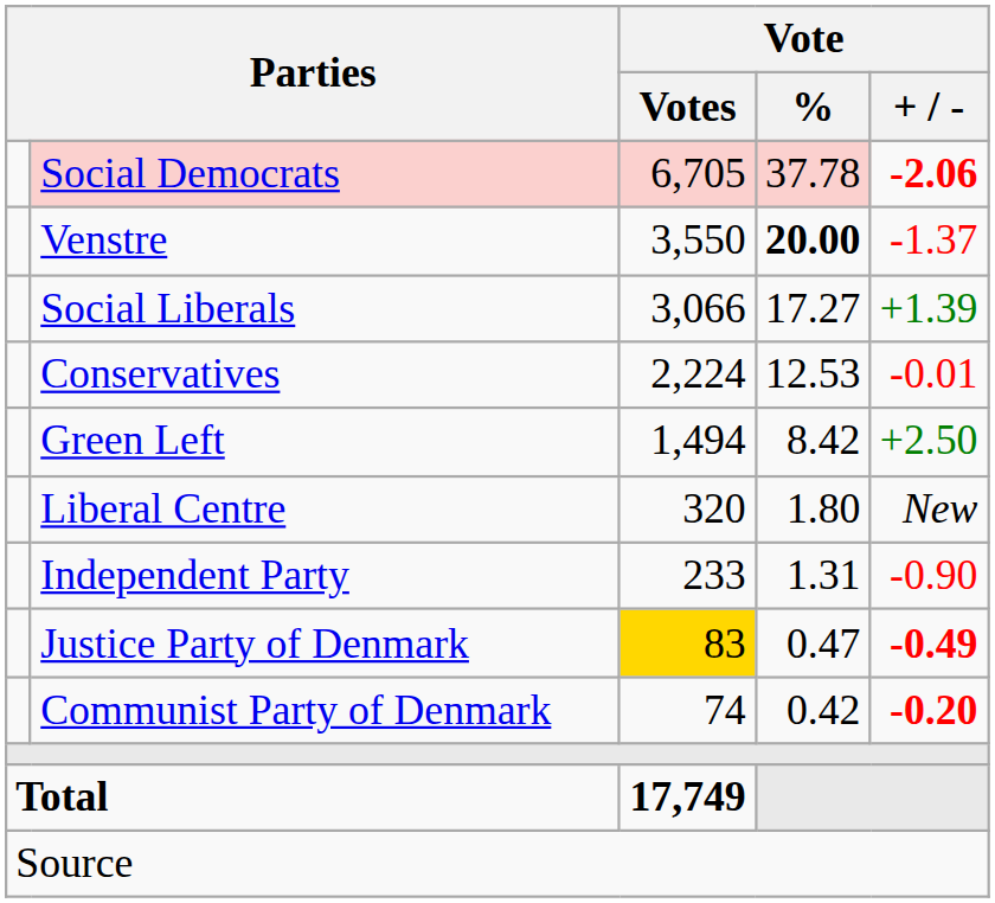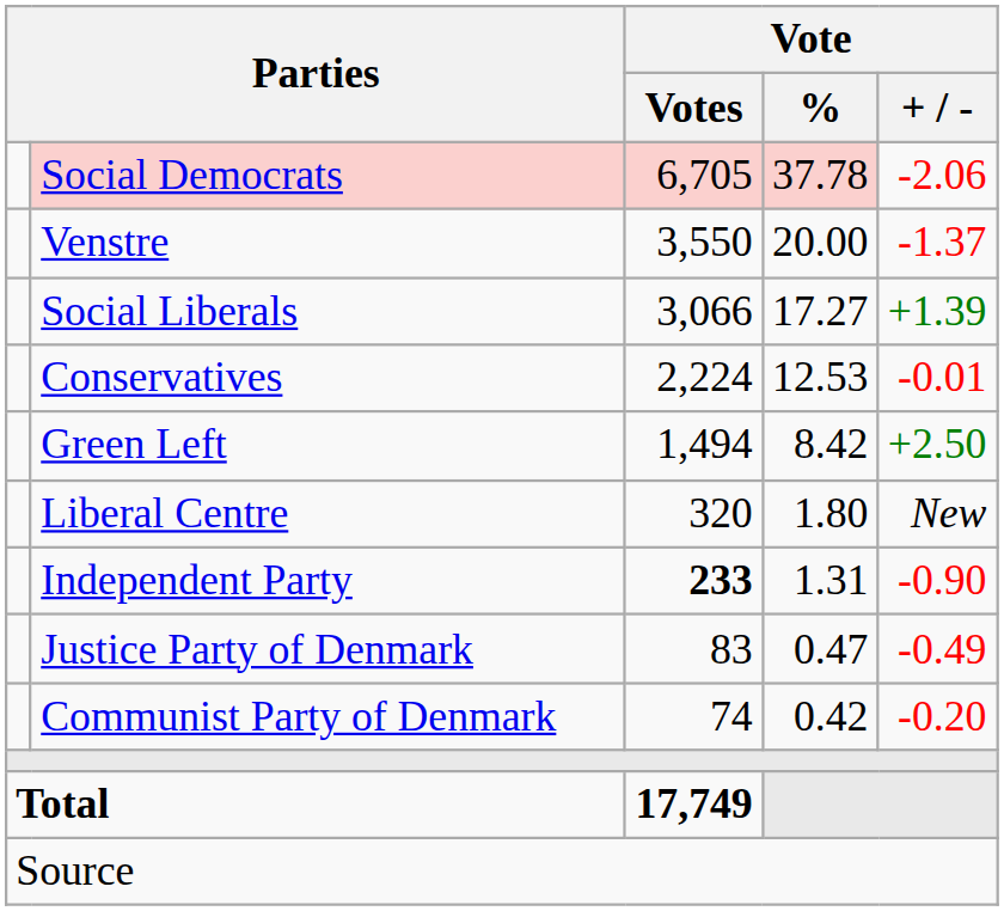Social Democrats | Vote / + / -: bold -> normal
Venstre | Vote / %: bold -> normal
Independent Party | Vote / Votes: normal -> bold
Justice Party of Denmark | Vote / Votes: gold background -> no background
Justice Party of Denmark | Vote / + / -: bold -> normal
Communist Party of Denmark | Vote / + / -: bold -> normal
